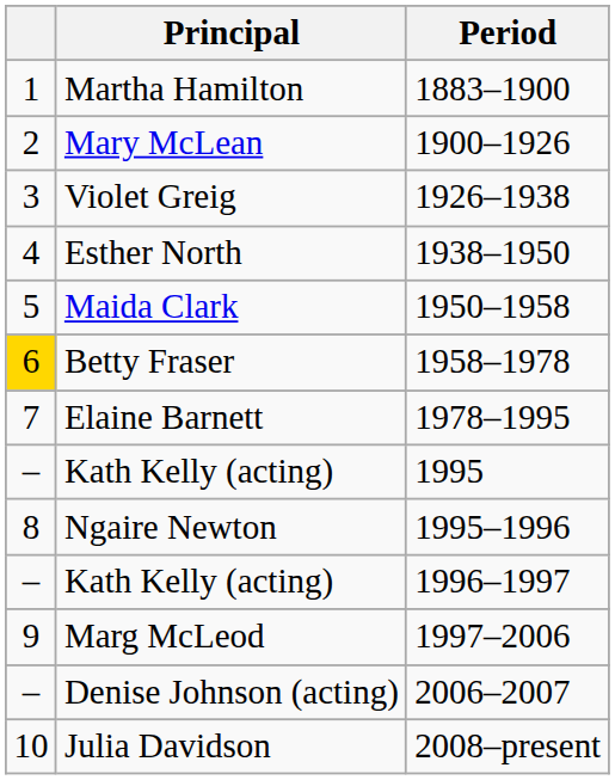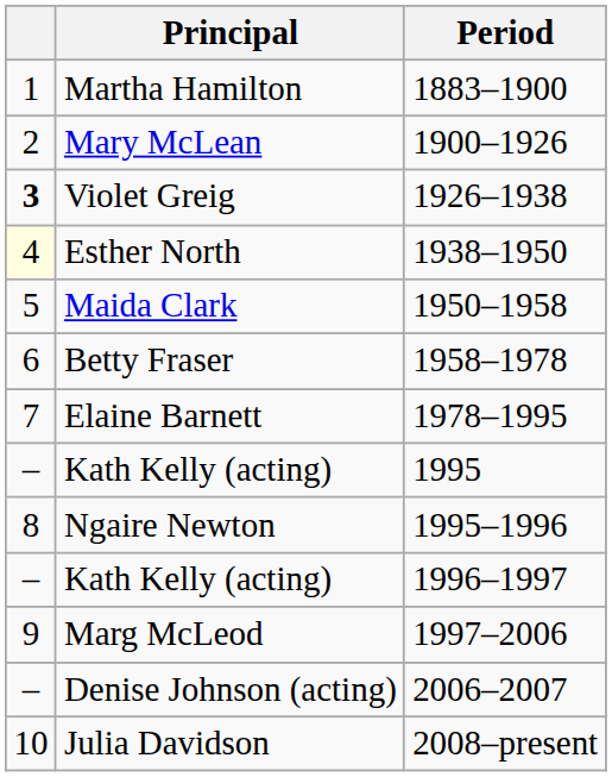Violet Greig | column 1: normal -> bold
Esther North | column 1: no background -> lightyellow background
Betty Fraser | column 1: gold background -> no background
